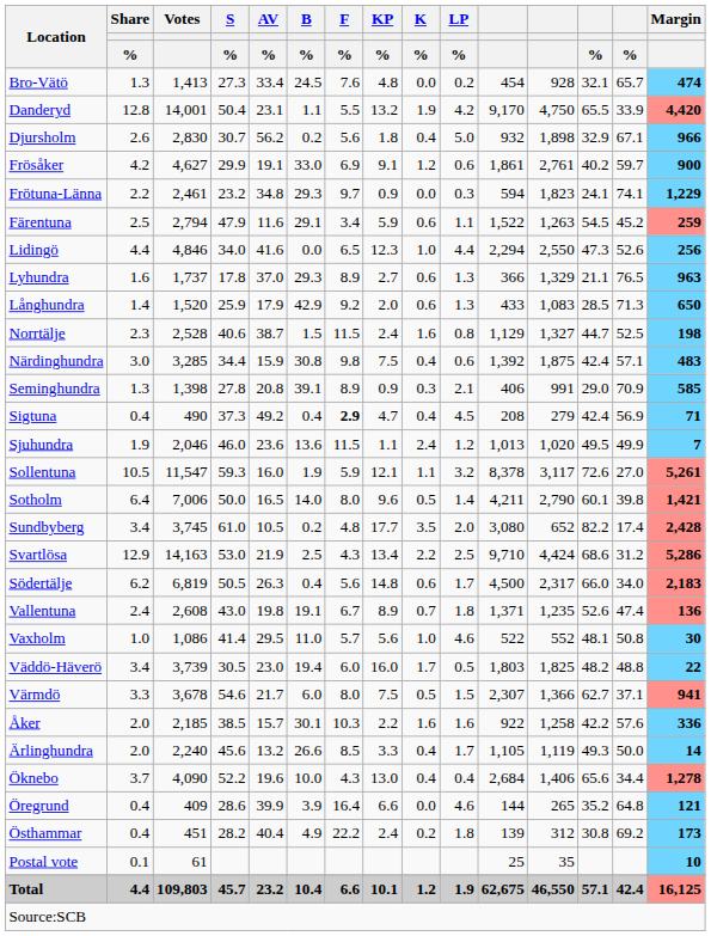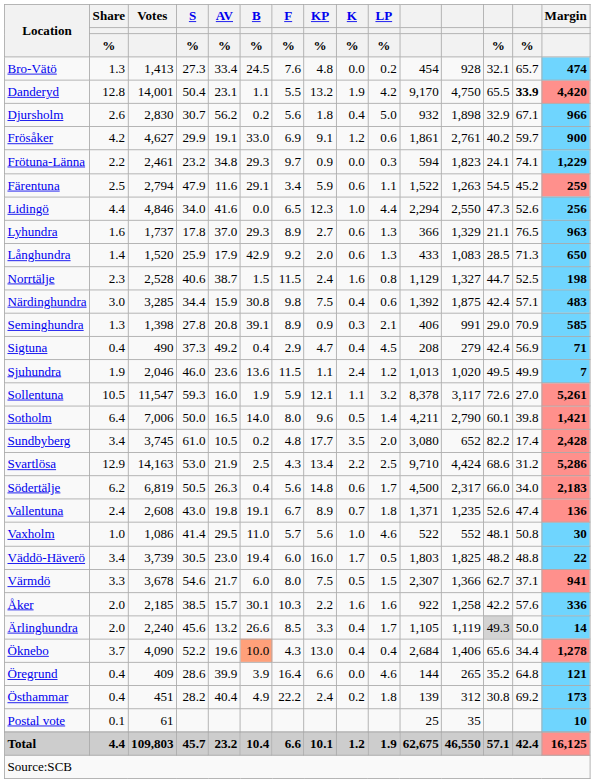Danderyd | column 14: normal -> bold
Sigtuna | F / %: bold -> normal
Ärlinghundra | column 13: no background -> lightgrey background
Öknebo | B / %: no background -> lightsalmon background
